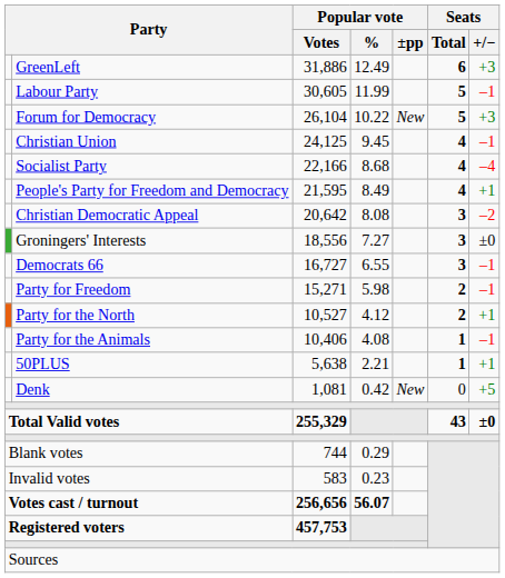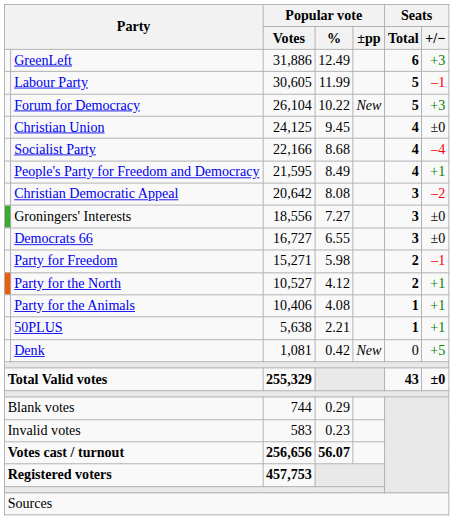Christian Union | Seats / +/−: –1 -> ±0
Democrats 66 | Seats / +/−: –1 -> ±0
Party for the Animals | Seats / +/−: –1 -> +1
